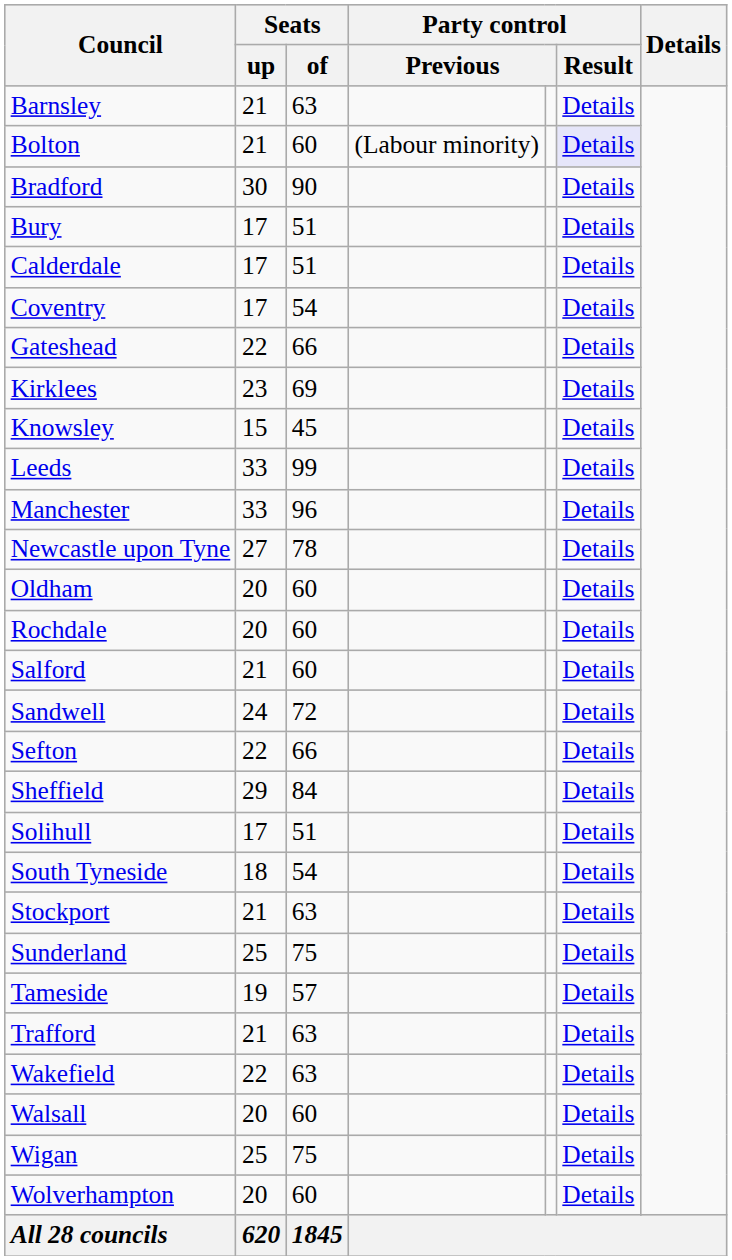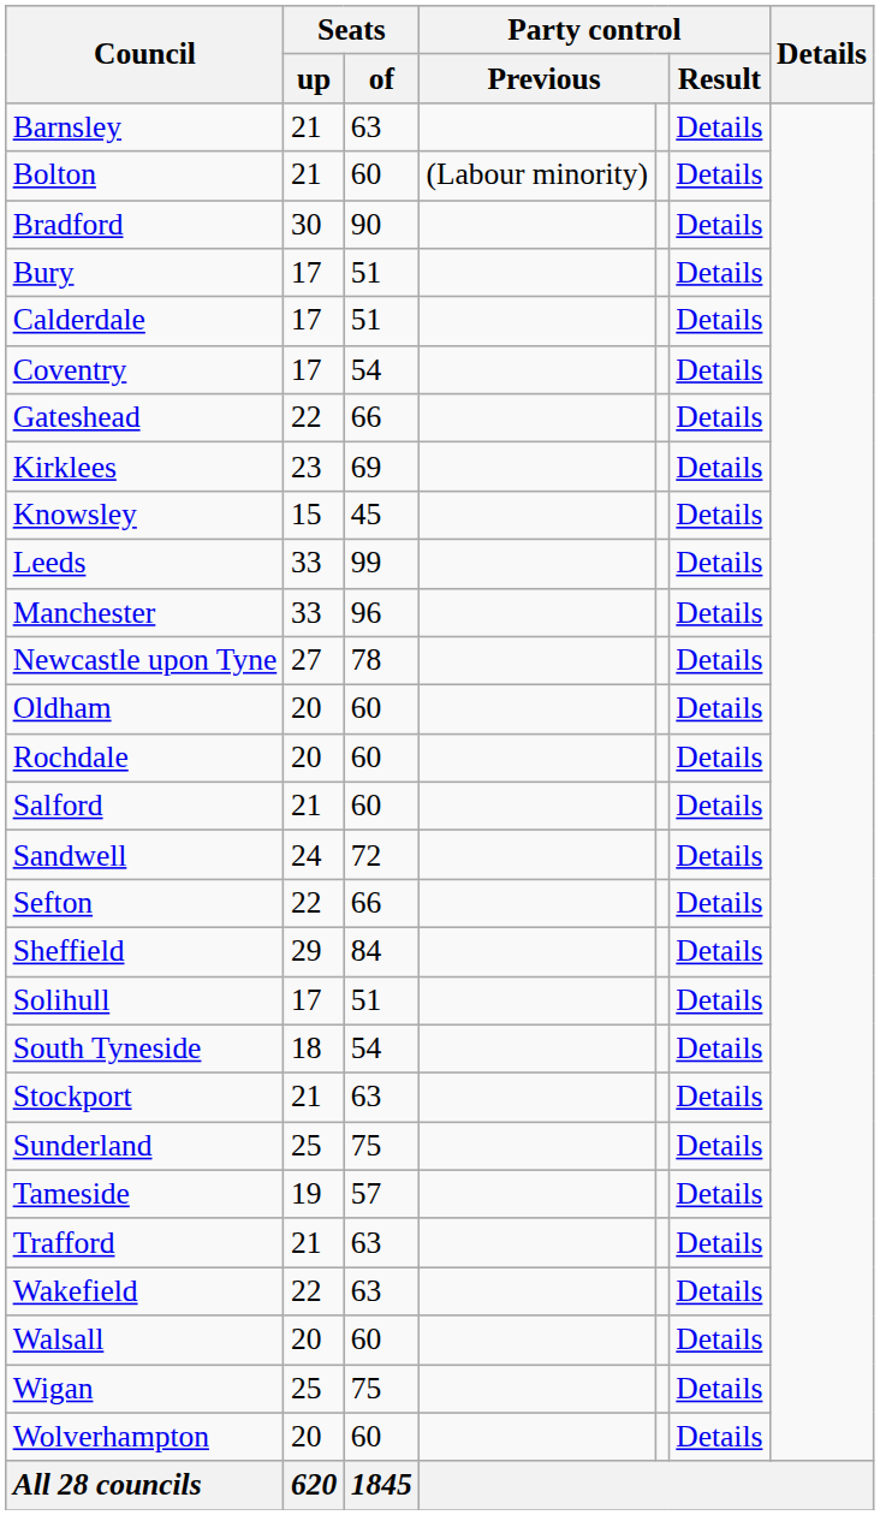Bolton | column 6: lavender background -> no background
